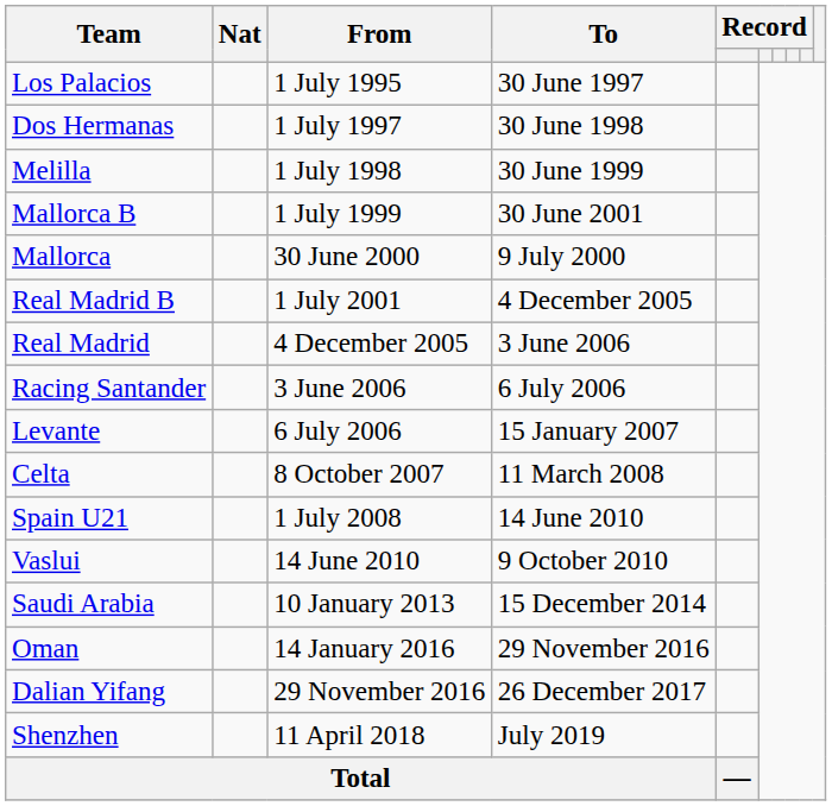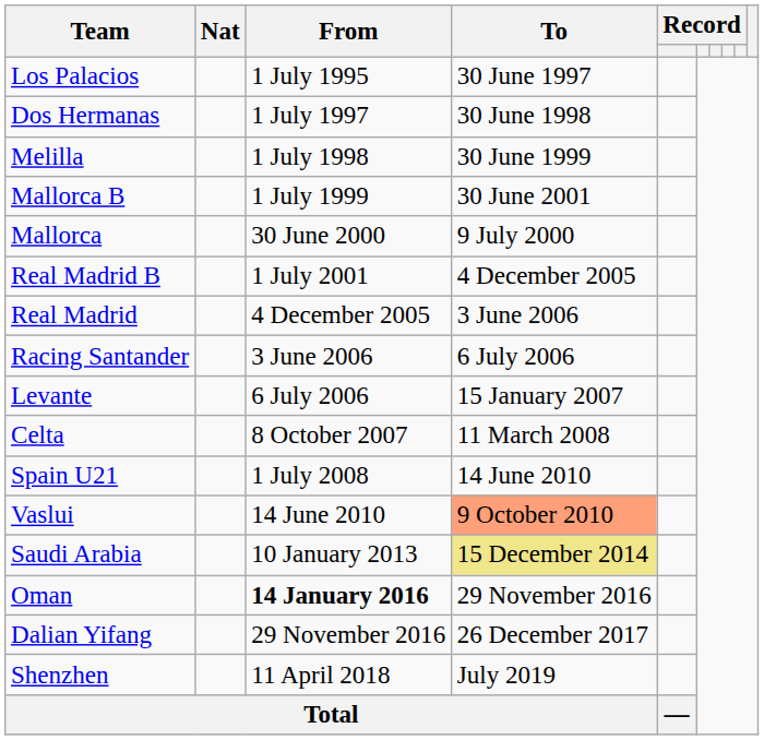Vaslui | To: no background -> lightsalmon background
Saudi Arabia | To: no background -> khaki background
Oman | From: normal -> bold
